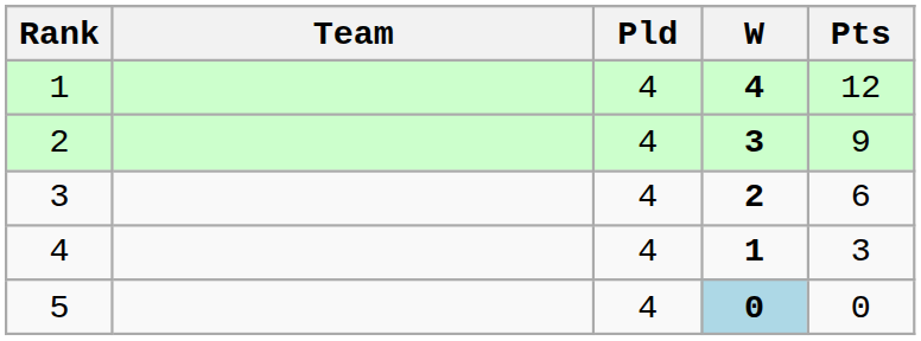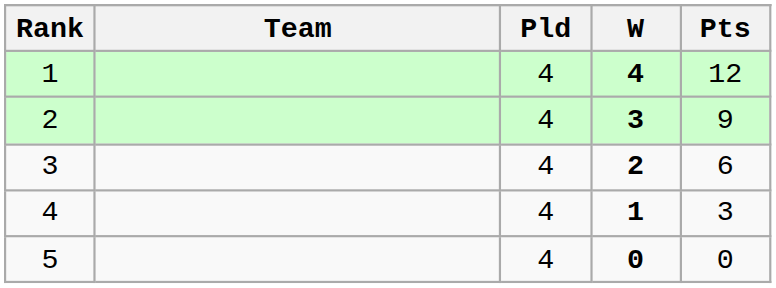5 | W: lightblue background -> no background
